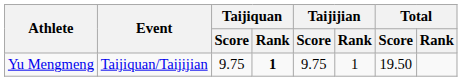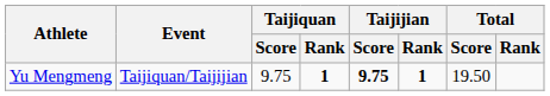Yu Mengmeng | Taijijian / Score: normal -> bold
Yu Mengmeng | Taijijian / Rank: normal -> bold
